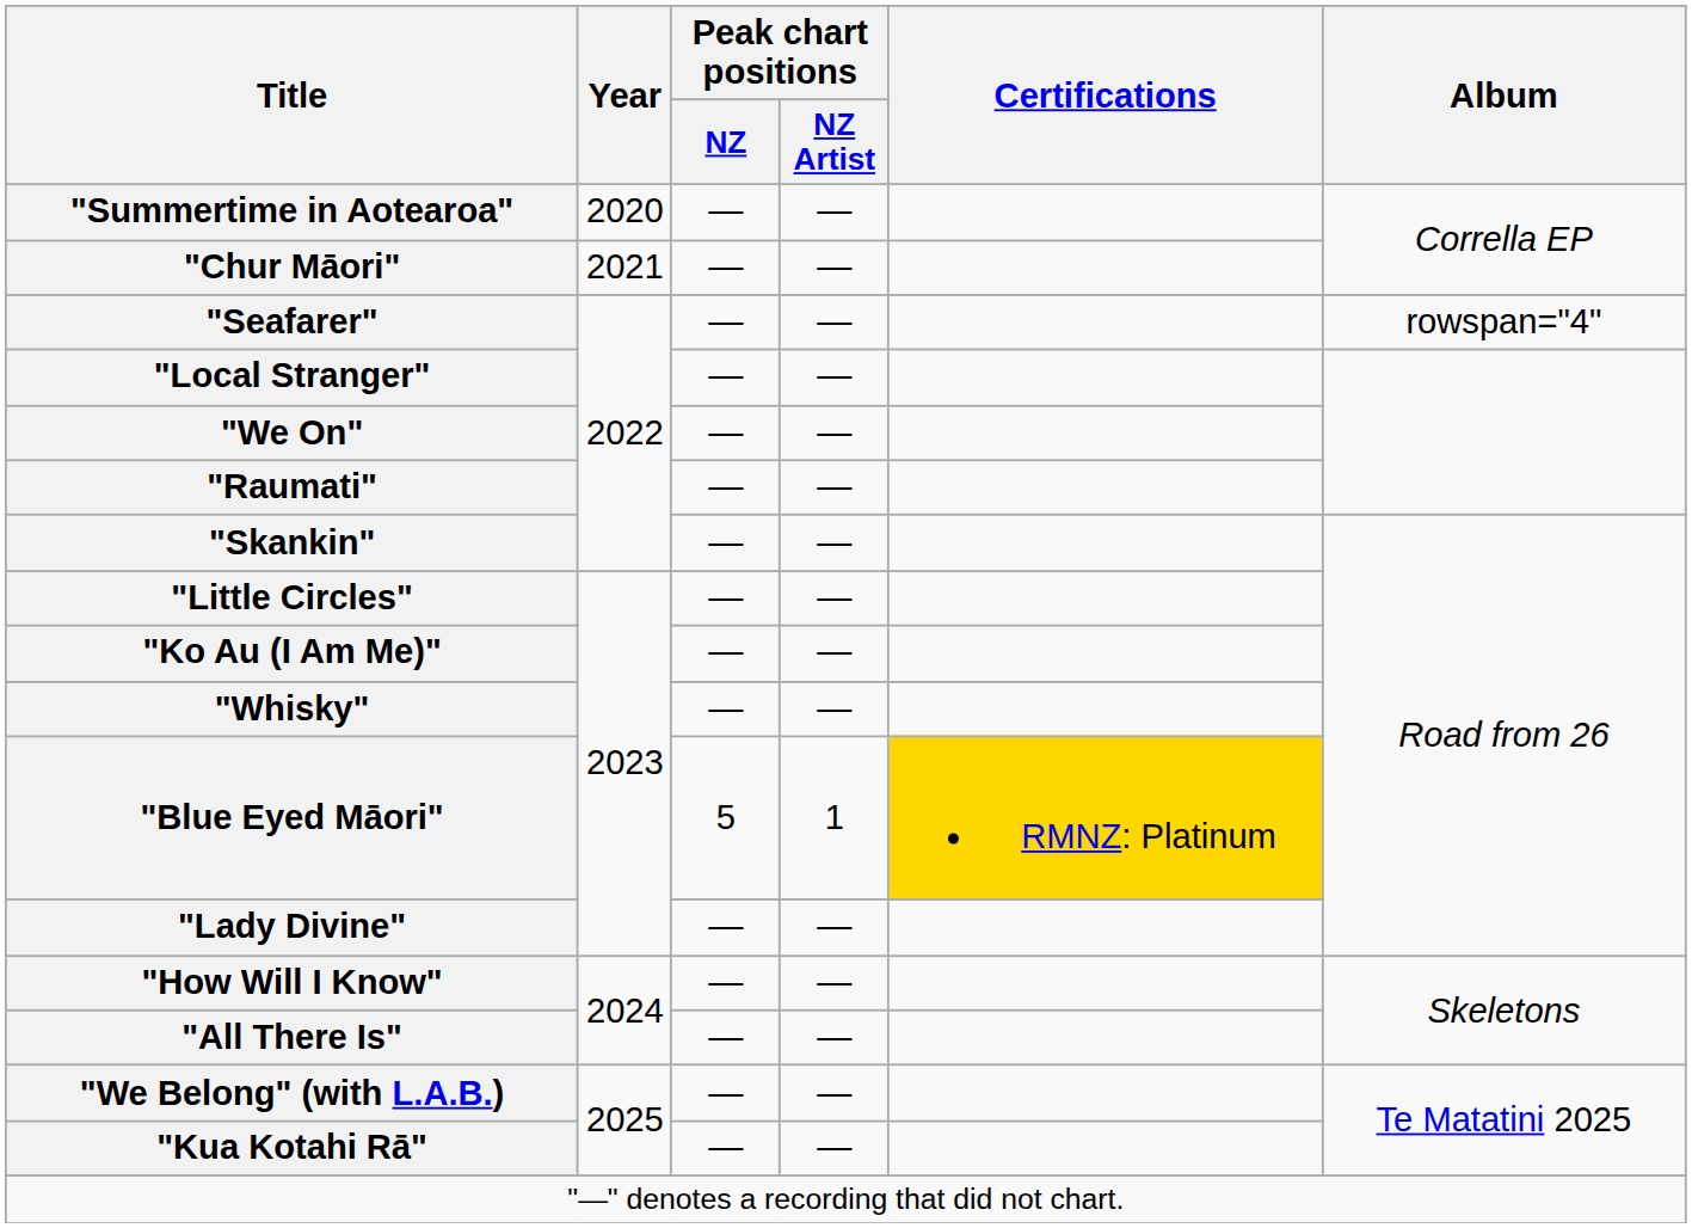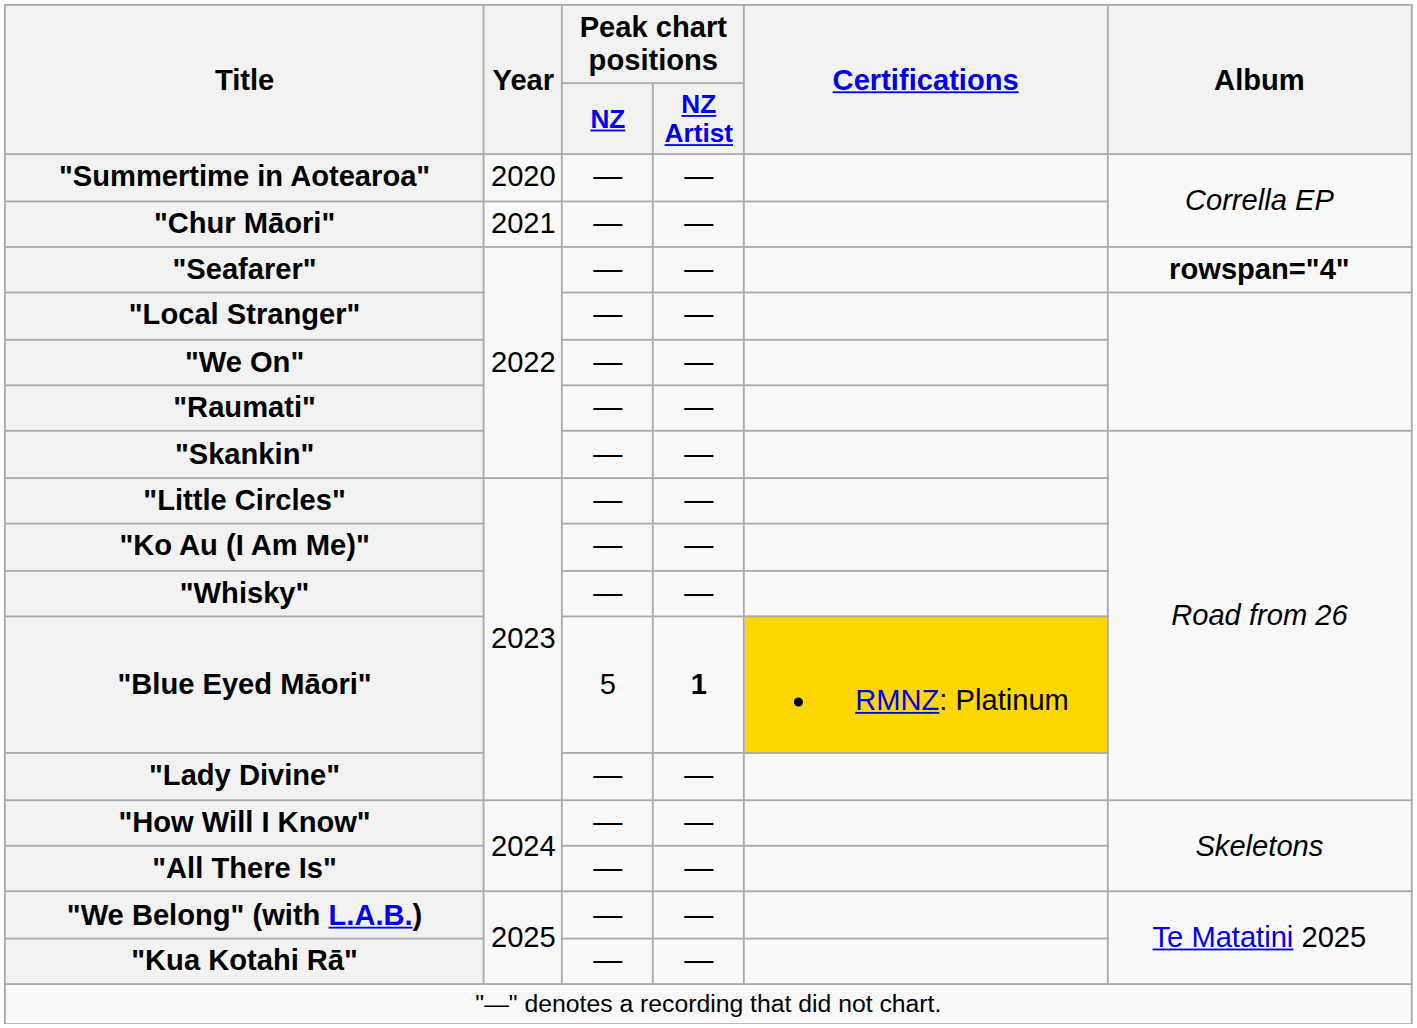"Seafarer" | Album: normal -> bold
"Blue Eyed Māori" | Peak chart positions / NZ Artist: normal -> bold
